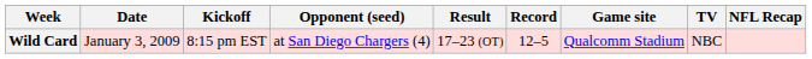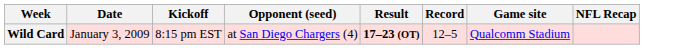- column: TV | NBC
Wild Card | Result: normal -> bold
